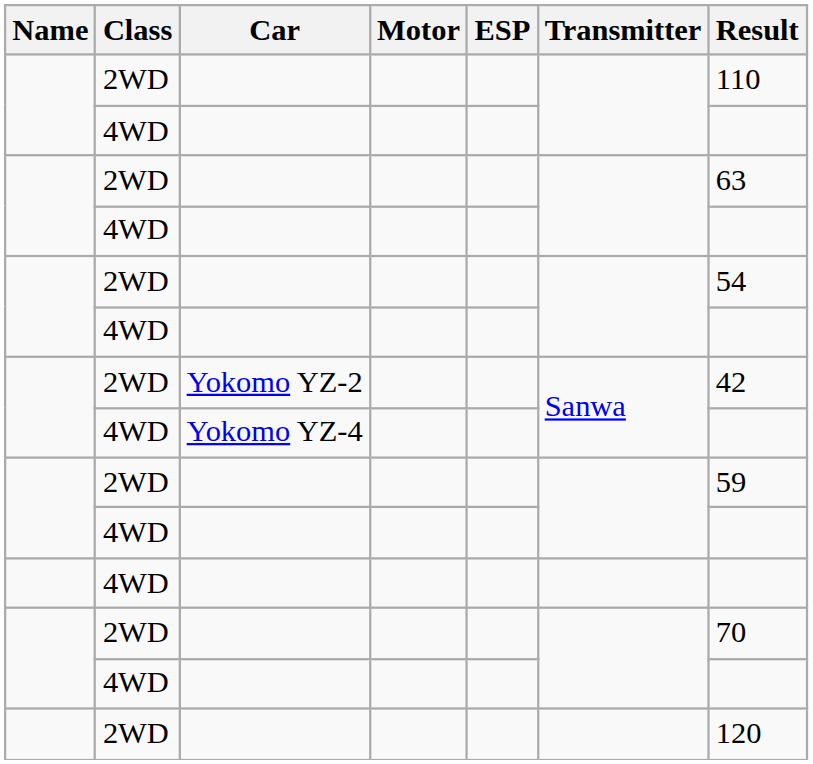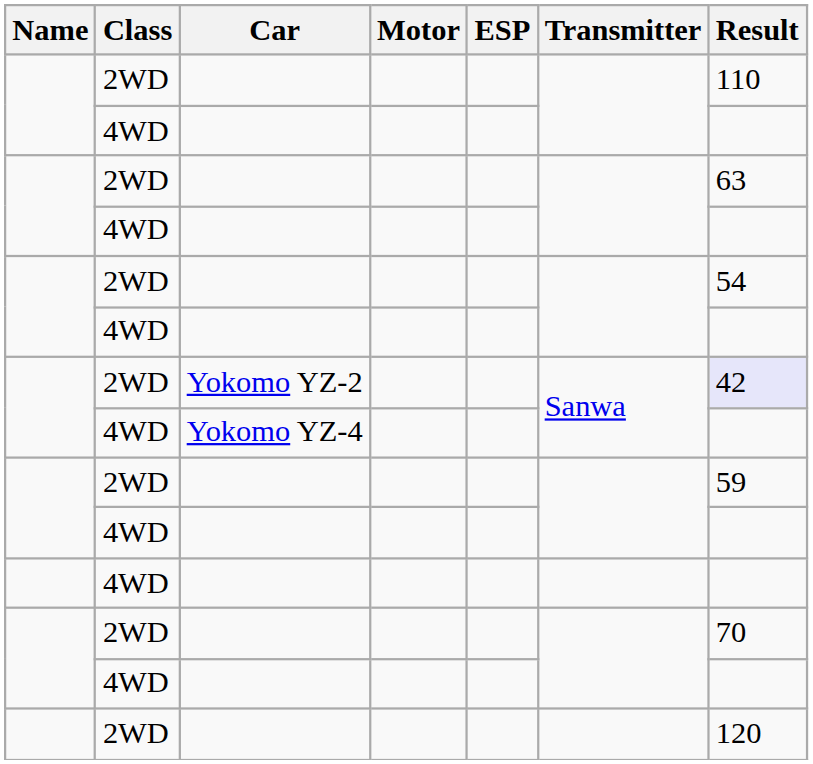Yokomo YZ-2 | Result: no background -> lavender background
